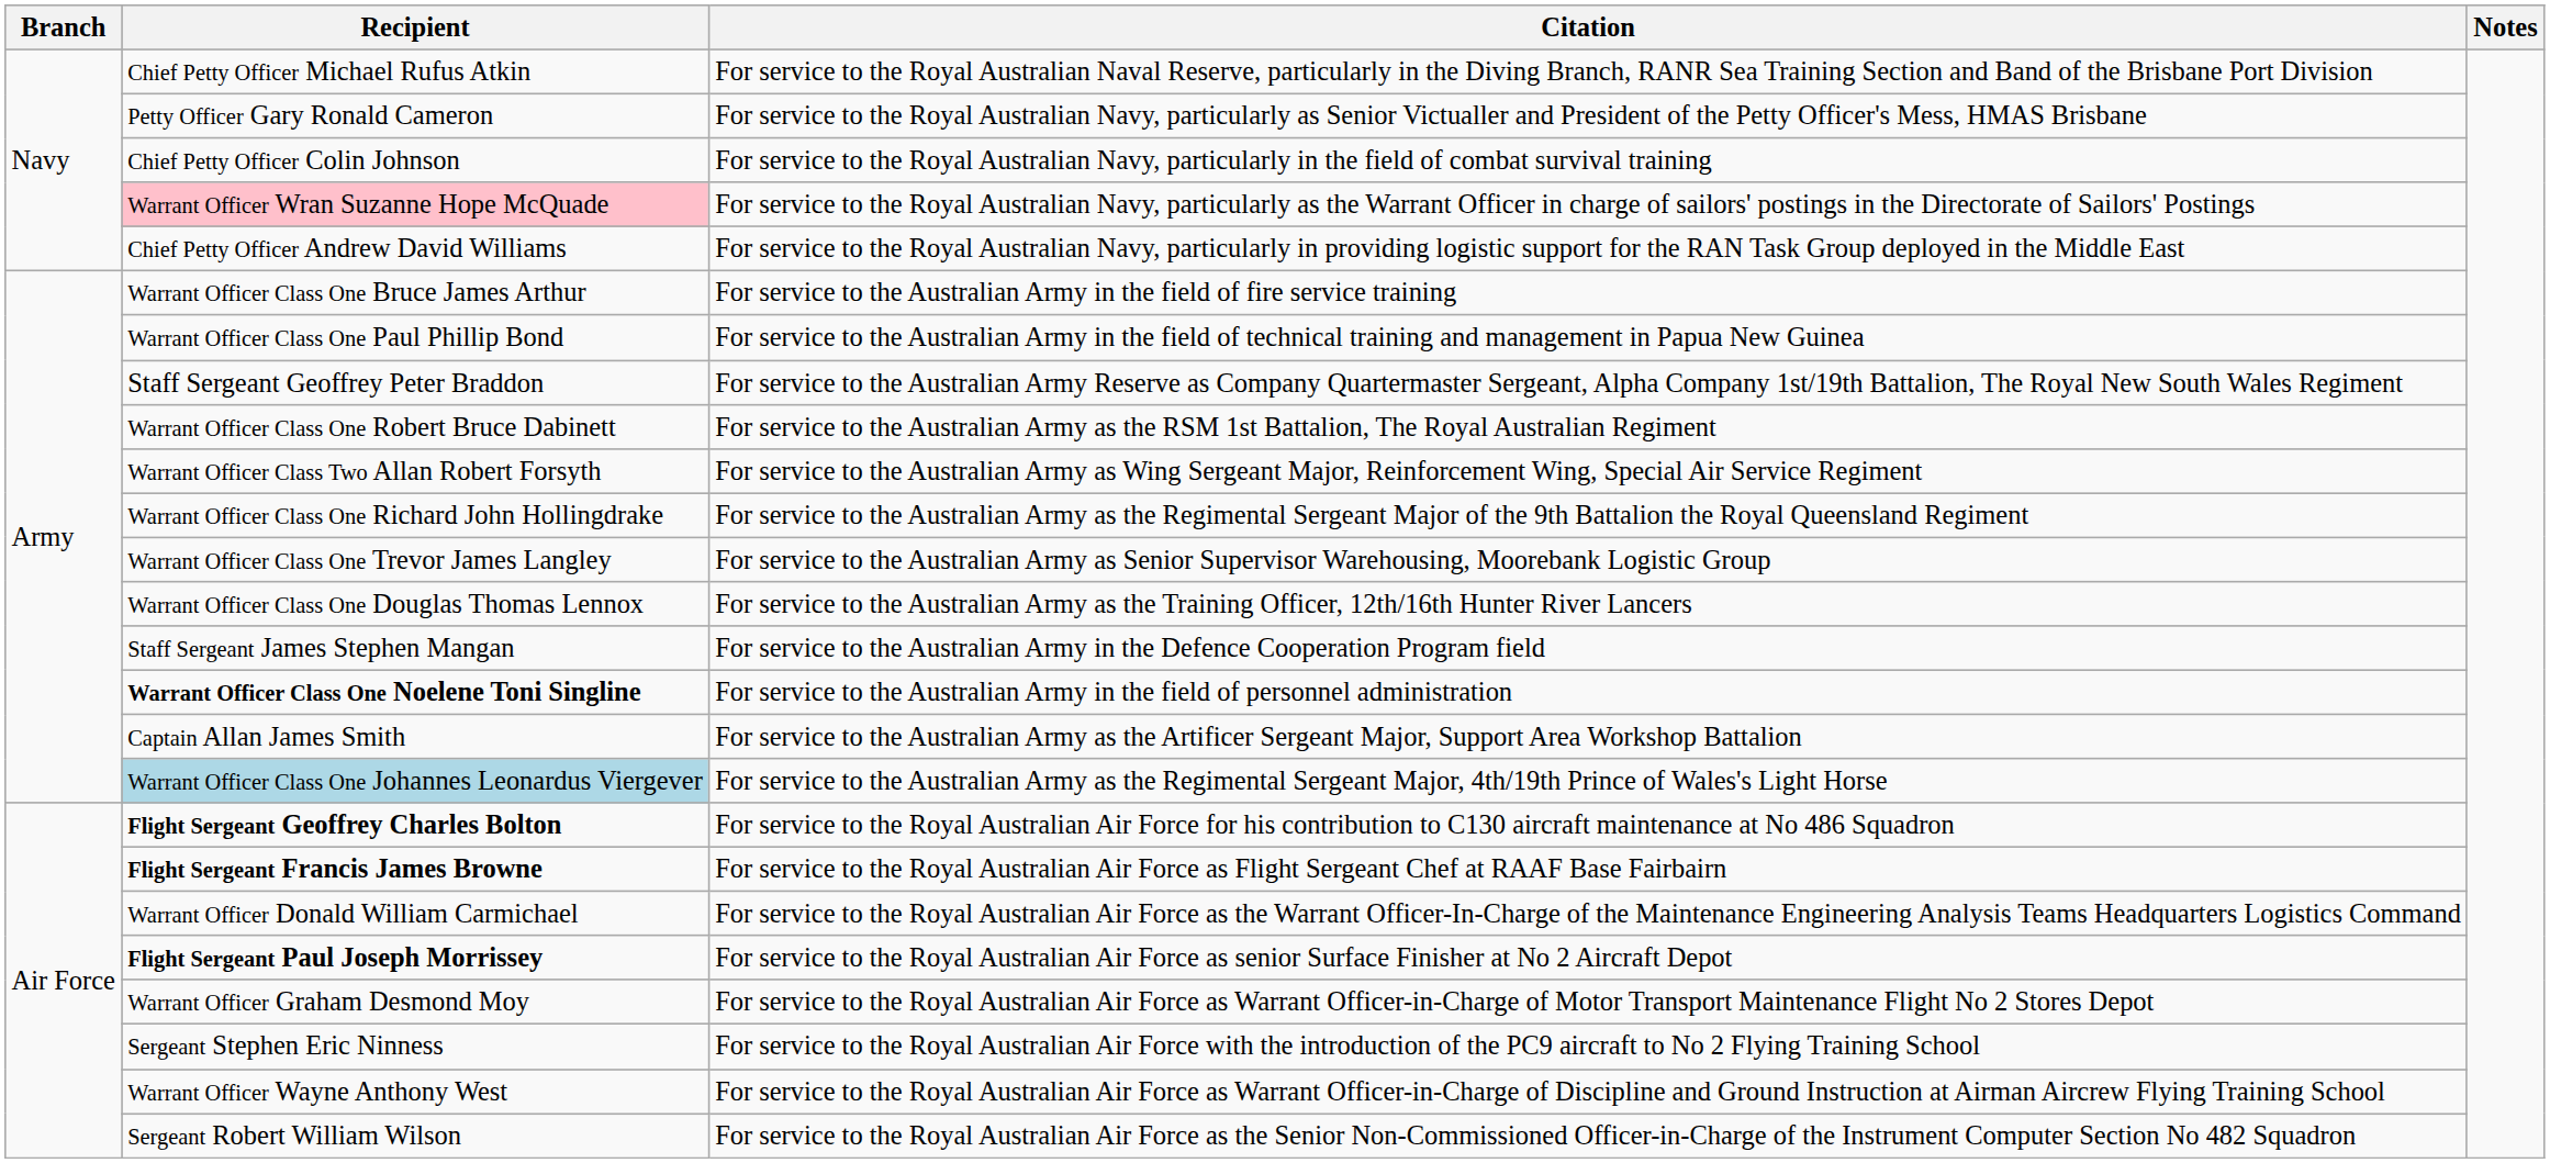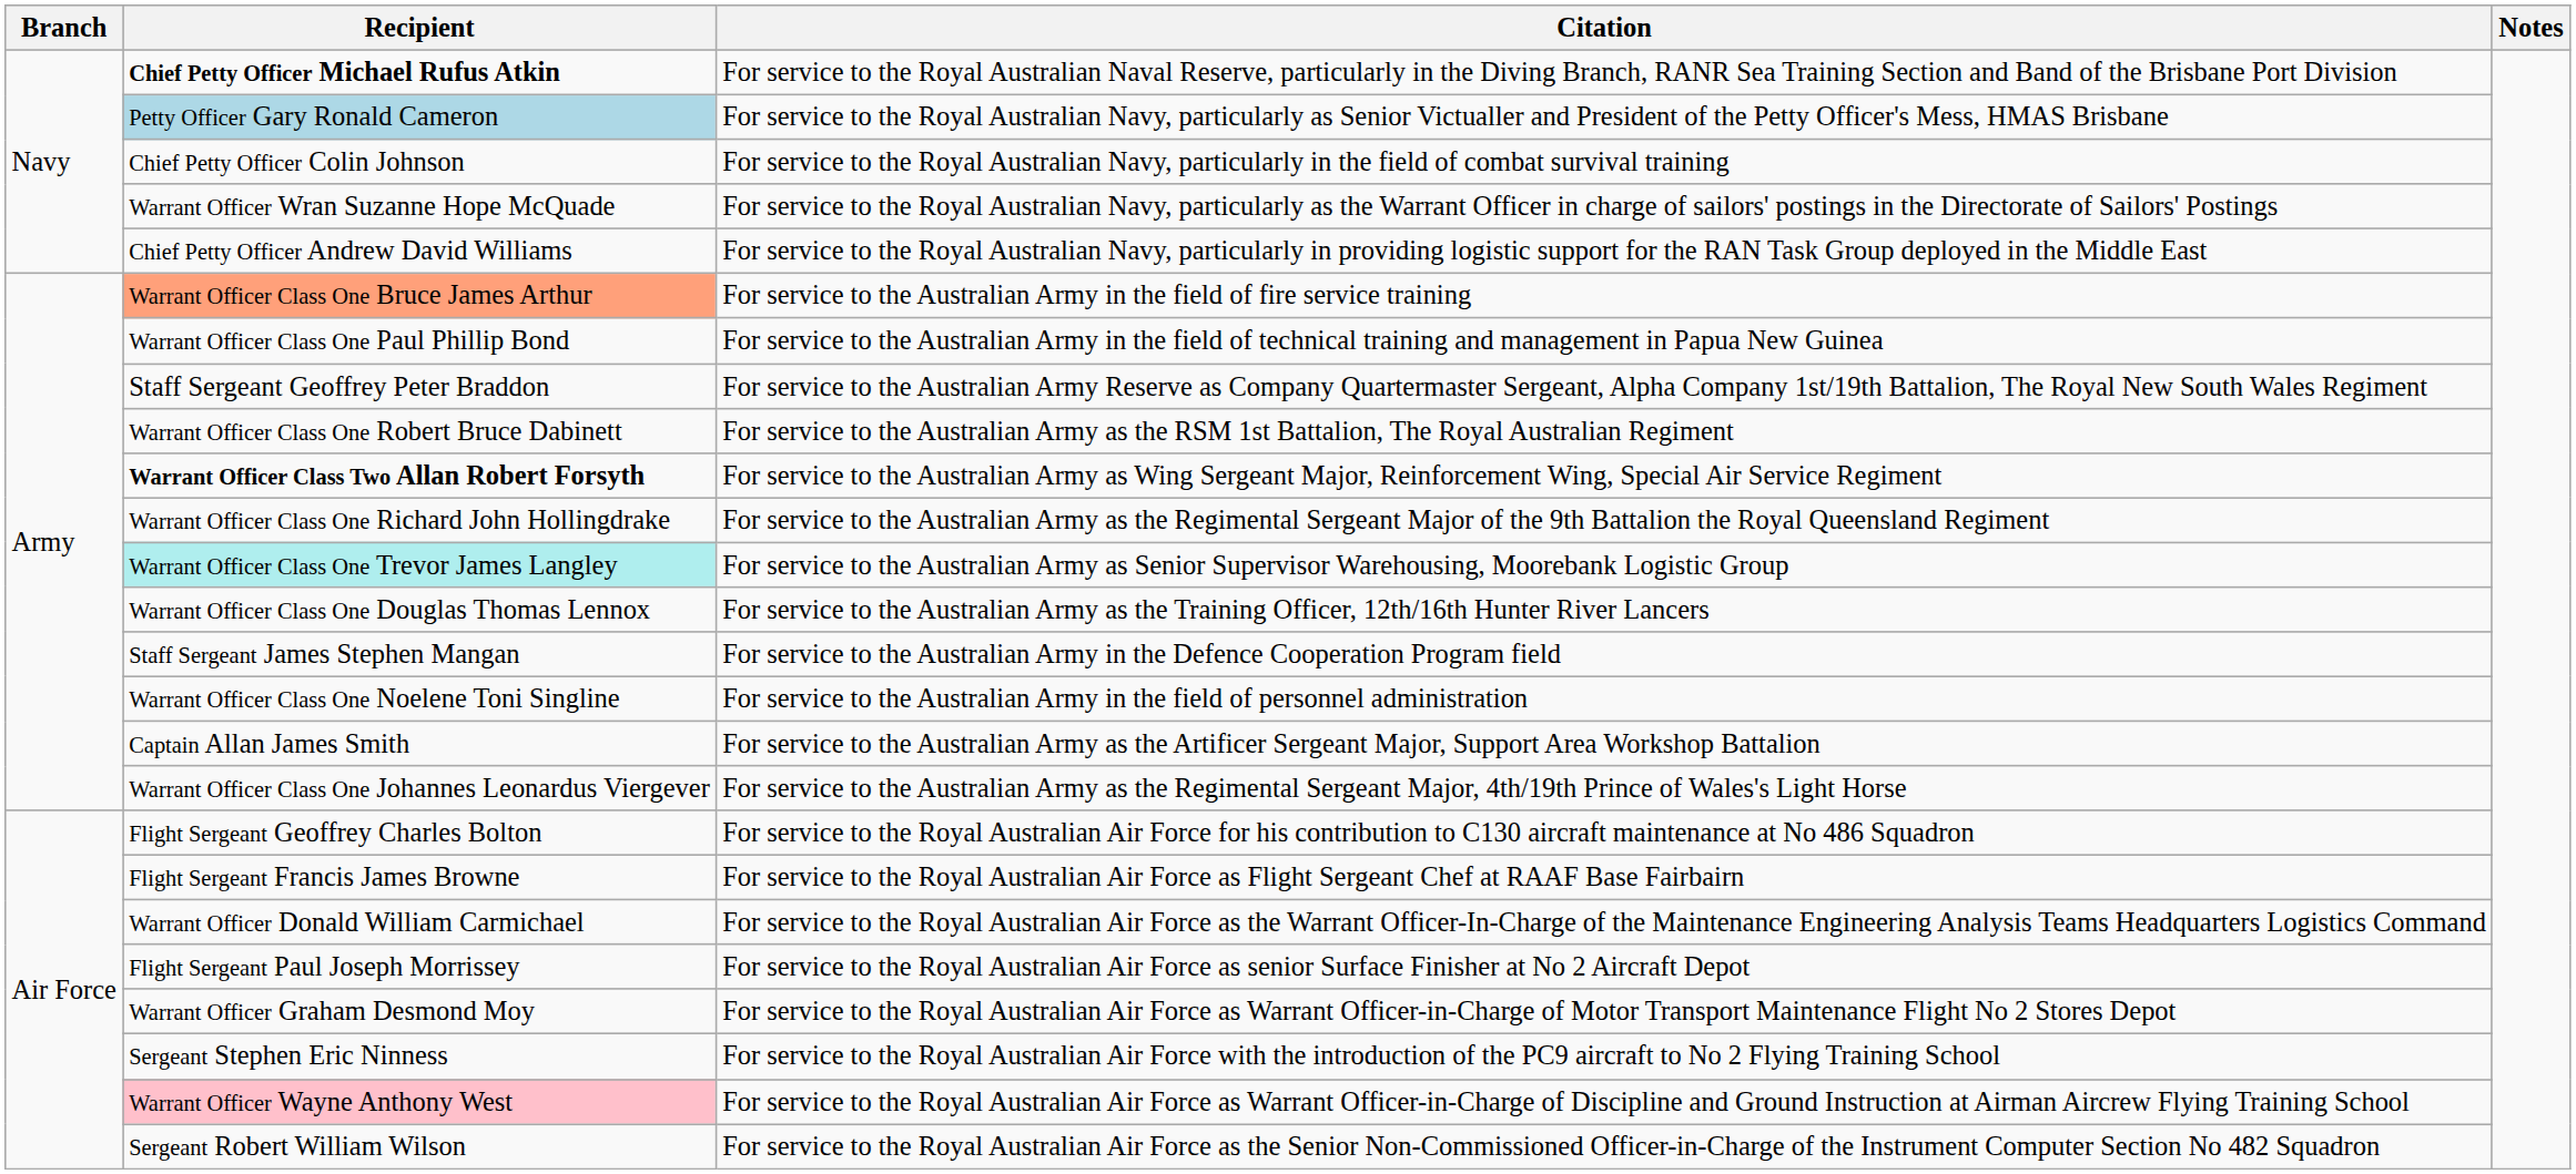Chief Petty Officer Michael Rufus Atkin | Recipient: normal -> bold
Petty Officer Gary Ronald Cameron | Recipient: no background -> lightblue background
Warrant Officer Wran Suzanne Hope McQuade | Recipient: pink background -> no background
Warrant Officer Class One Bruce James Arthur | Recipient: no background -> lightsalmon background
Warrant Officer Class Two Allan Robert Forsyth | Recipient: normal -> bold
Warrant Officer Class One Trevor James Langley | Recipient: no background -> paleturquoise background
Warrant Officer Class One Noelene Toni Singline | Recipient: bold -> normal
Warrant Officer Class One Johannes Leonardus Viergever | Recipient: lightblue background -> no background
Flight Sergeant Geoffrey Charles Bolton | Recipient: bold -> normal
Flight Sergeant Francis James Browne | Recipient: bold -> normal
Flight Sergeant Paul Joseph Morrissey | Recipient: bold -> normal
Warrant Officer Wayne Anthony West | Recipient: no background -> pink background
